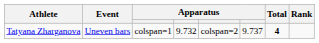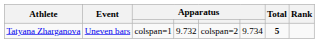Tatyana Zharganova | column 6: 9.737 -> 9.734
Tatyana Zharganova | Total: 4 -> 5
